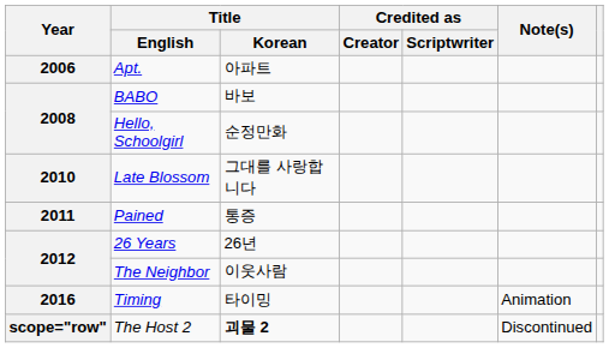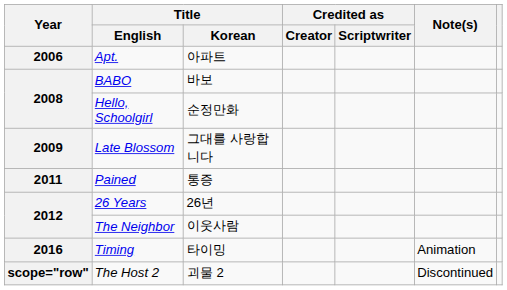Late Blossom | Year: 2010 -> 2009
The Host 2 | Title / Korean: bold -> normal
